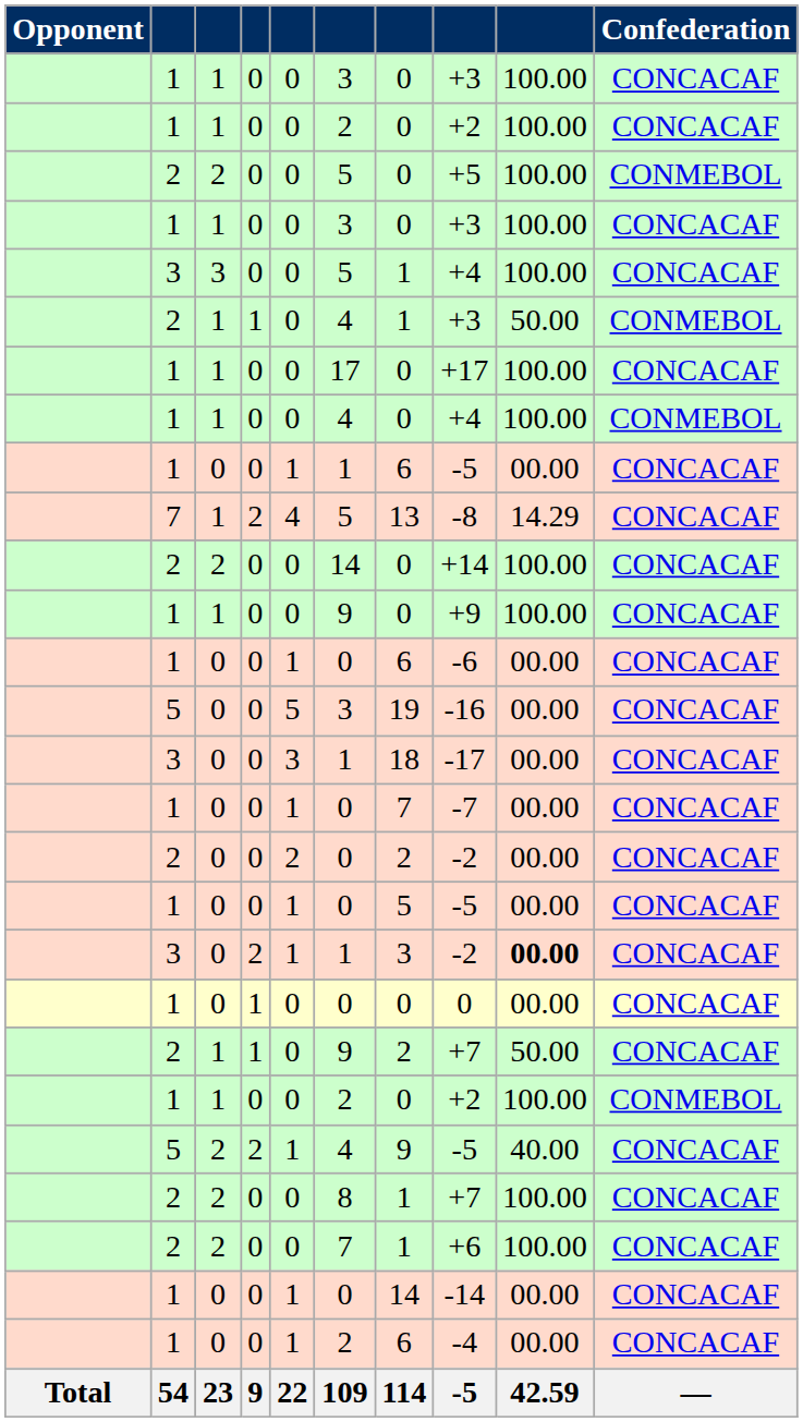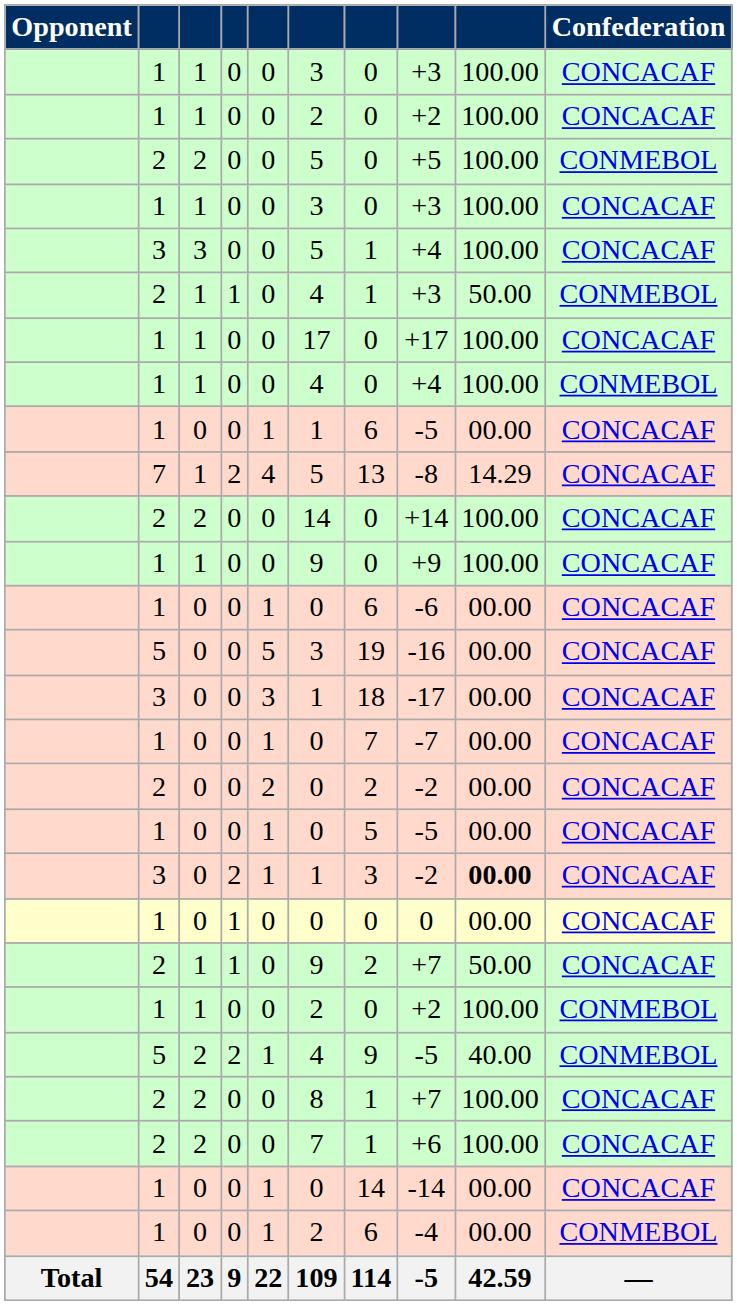row 24 | Confederation: CONCACAF -> CONMEBOL
row 28 | Confederation: CONCACAF -> CONMEBOL
